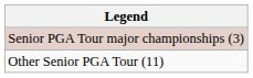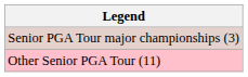row 3 | column 1: no background -> pink background
